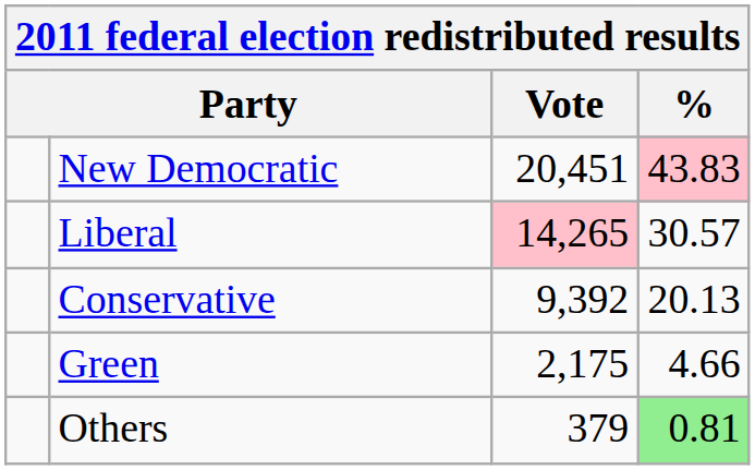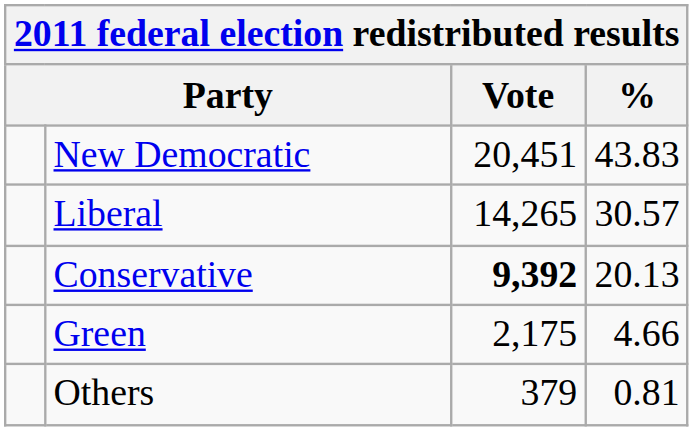New Democratic | %: pink background -> no background
Liberal | Vote: pink background -> no background
Conservative | Vote: normal -> bold
Others | %: lightgreen background -> no background
